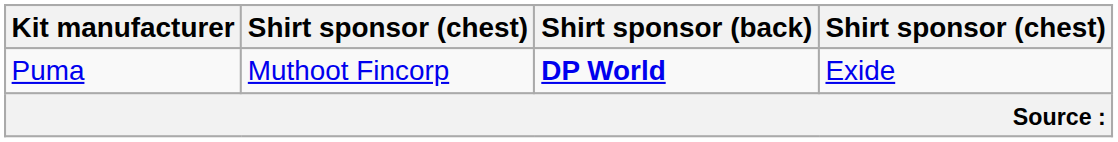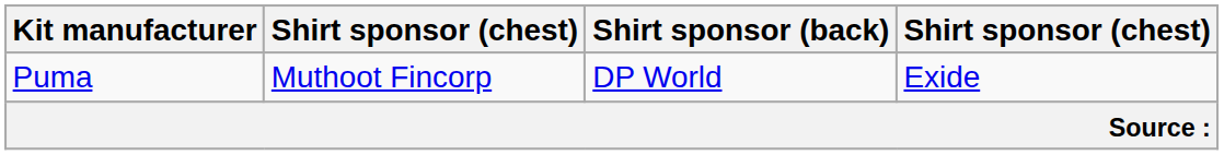Puma | Shirt sponsor (back): bold -> normal
